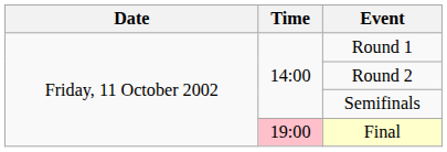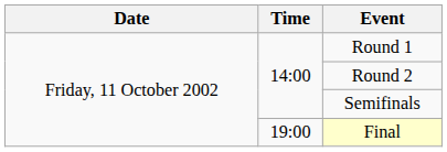Final | Time: pink background -> no background
